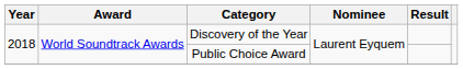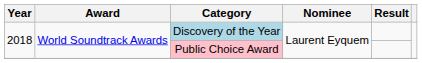Discovery of the Year | Category: no background -> lightblue background
Public Choice Award | Category: no background -> pink background
